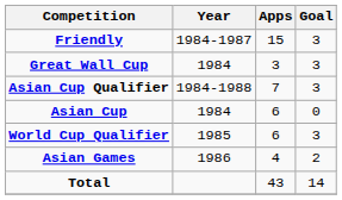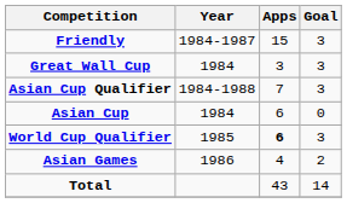World Cup Qualifier | Apps: normal -> bold
